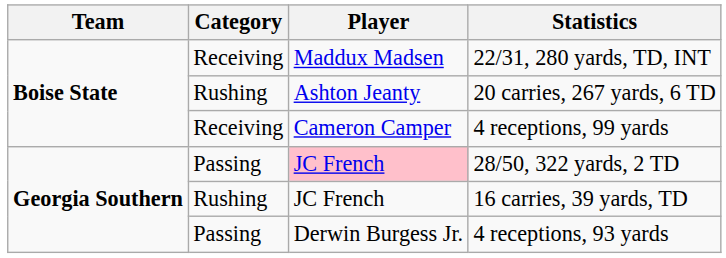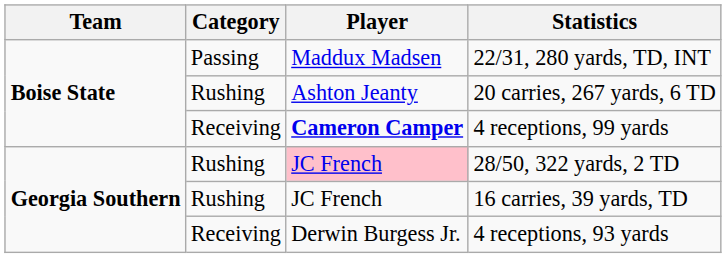22/31, 280 yards, TD, INT | Category: Receiving -> Passing
4 receptions, 99 yards | Player: normal -> bold
28/50, 322 yards, 2 TD | Category: Passing -> Rushing
4 receptions, 93 yards | Category: Passing -> Receiving
